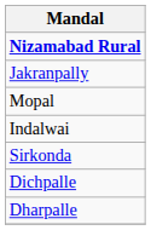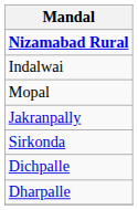row 3 | column 1: Jakranpally -> Indalwai
row 5 | column 1: Indalwai -> Jakranpally
